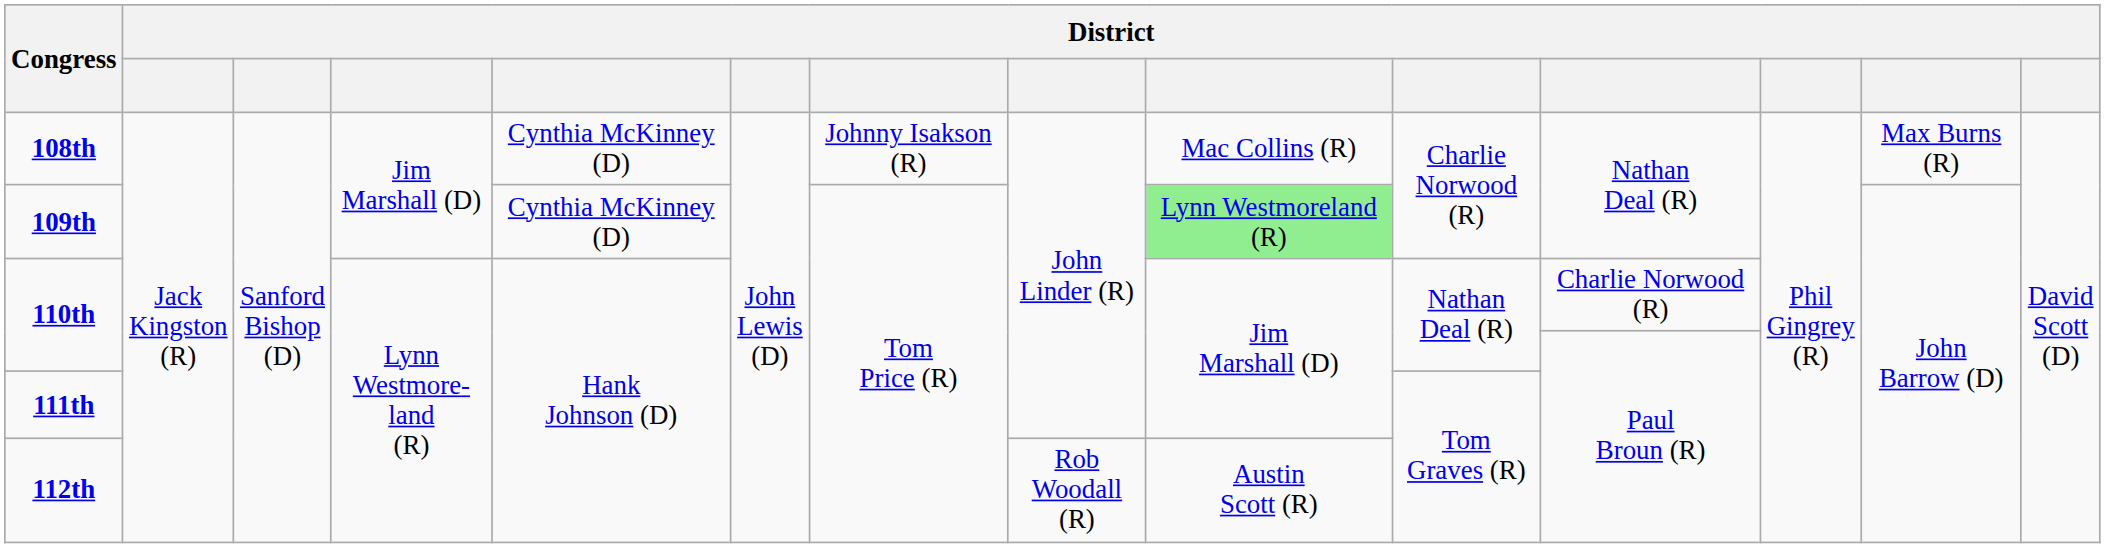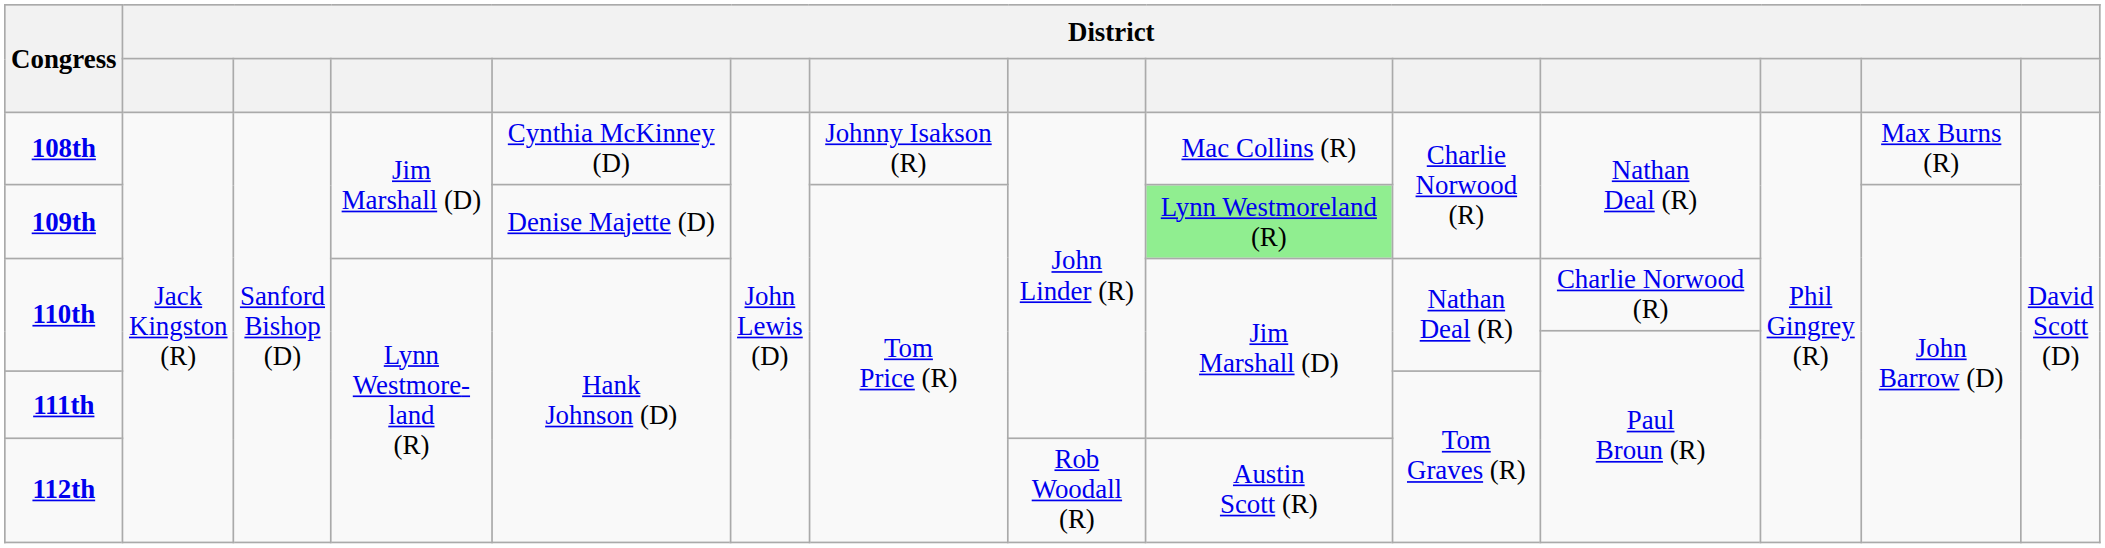109th | column 5: Cynthia McKinney (D) -> Denise Majette (D)
